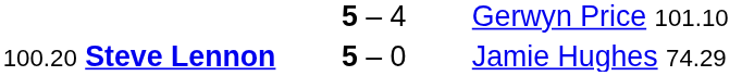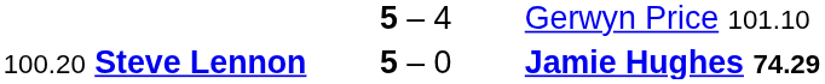100.20 Steve Lennon | column 3: normal -> bold
